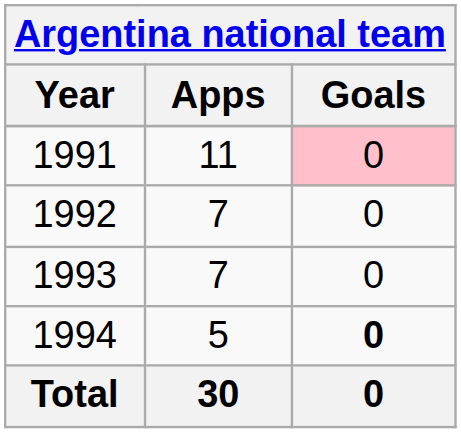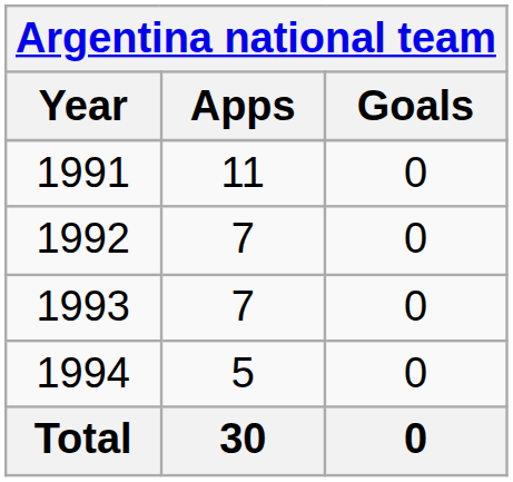1991 | Goals: pink background -> no background
1994 | Goals: bold -> normal
